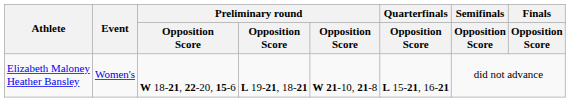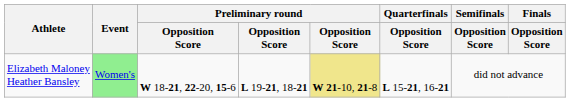Elizabeth Maloney Heather Bansley | Event: no background -> lightgreen background
Elizabeth Maloney Heather Bansley | column 5: no background -> khaki background
